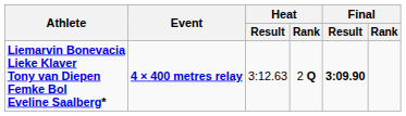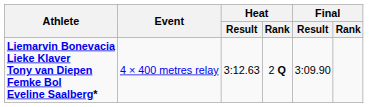row 3 | Event: bold -> normal
row 3 | Final / Result: bold -> normal
